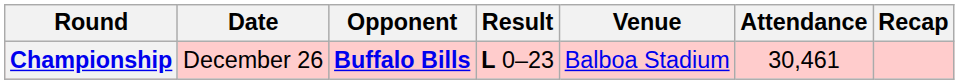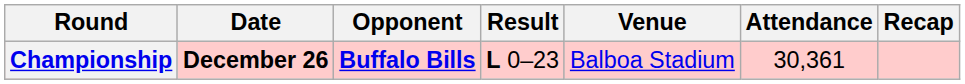Championship | Date: normal -> bold
Championship | Attendance: 30,461 -> 30,361
